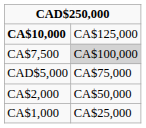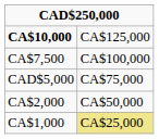CA$7,500 | column 2: lightgrey background -> no background
CA$1,000 | column 2: no background -> khaki background
